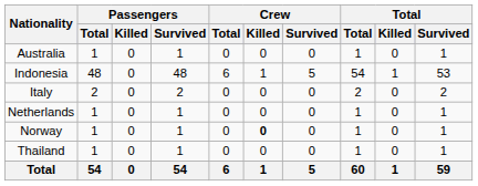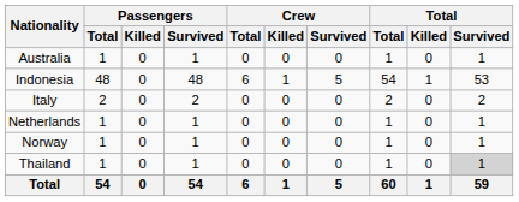Norway | Crew / Killed: bold -> normal
Thailand | Total / Survived: no background -> lightgrey background
